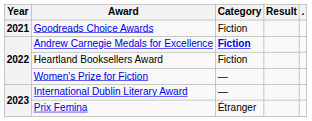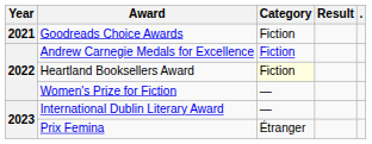Andrew Carnegie Medals for Excellence | Category: bold -> normal
Heartland Booksellers Award | Category: no background -> lightyellow background
